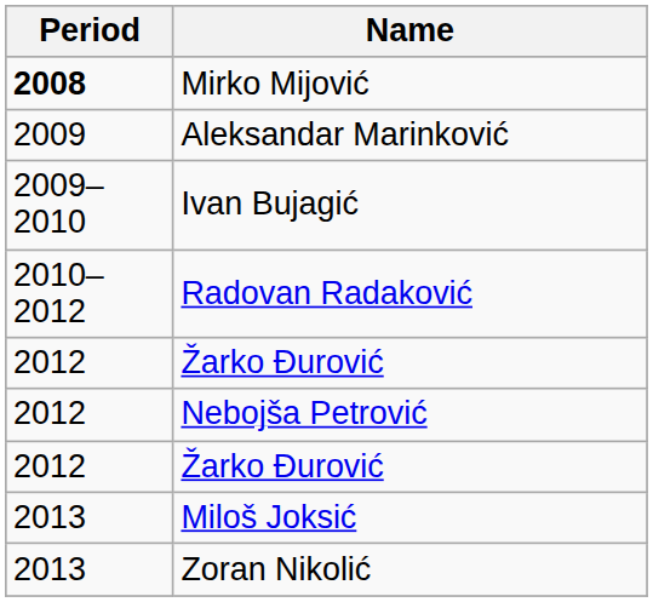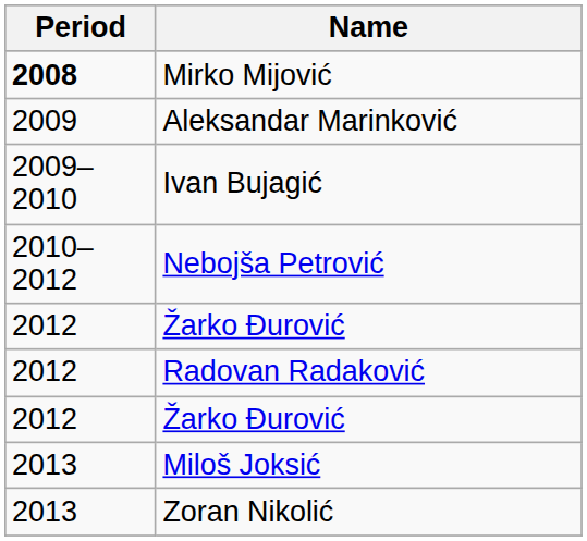row 5 | Name: Radovan Radaković -> Nebojša Petrović
row 7 | Name: Nebojša Petrović -> Radovan Radaković
